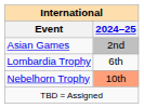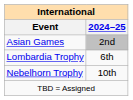Nebelhorn Trophy | 2024–25: lightsalmon background -> no background
